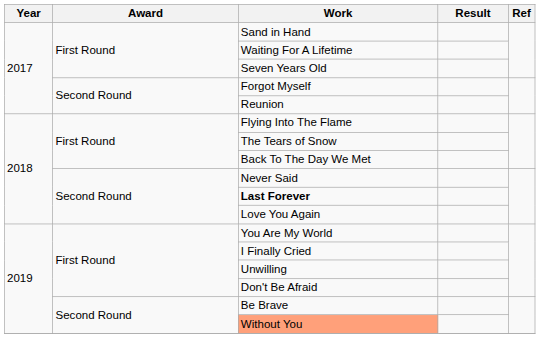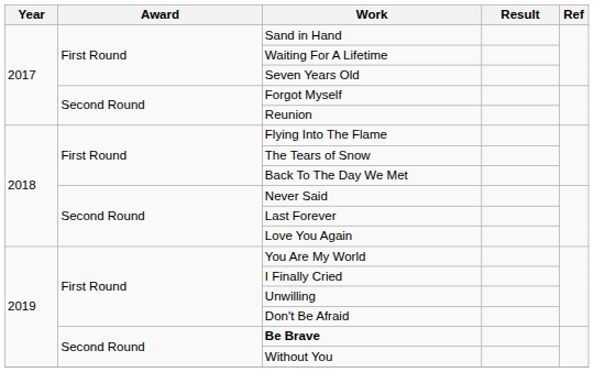Last Forever | Work: bold -> normal
Be Brave | Work: normal -> bold
Without You | Work: lightsalmon background -> no background
